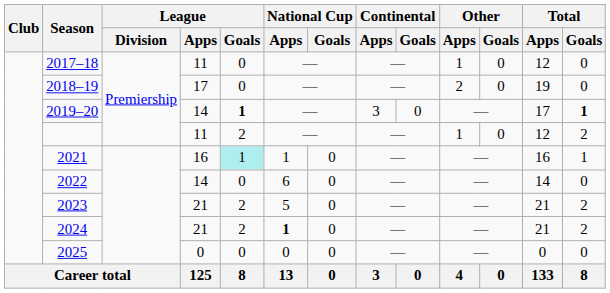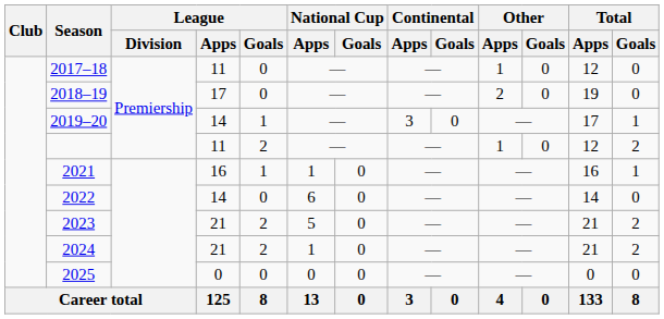2019–20 | League / Goals: bold -> normal
2019–20 | Total / Goals: bold -> normal
2021 | League / Goals: paleturquoise background -> no background
2024 | National Cup / Apps: bold -> normal
